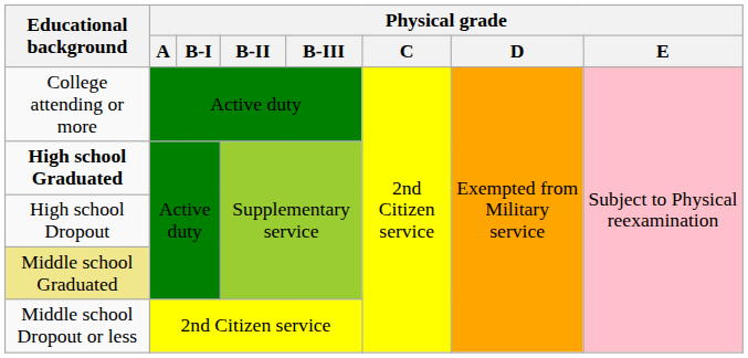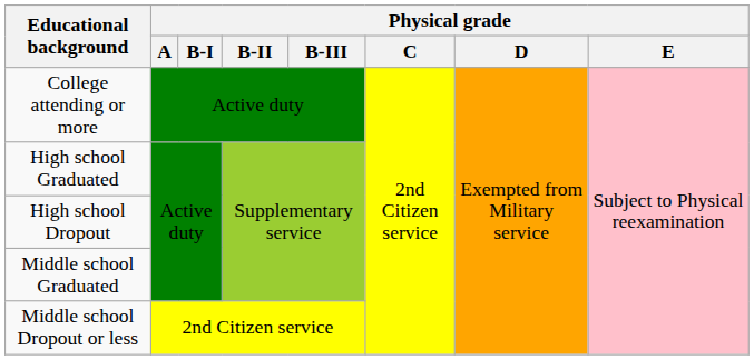High school Graduated | Educational background: bold -> normal
Middle school Graduated | Educational background: khaki background -> no background
